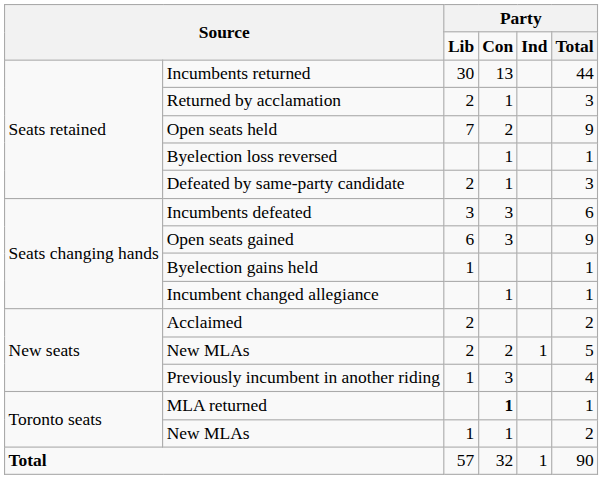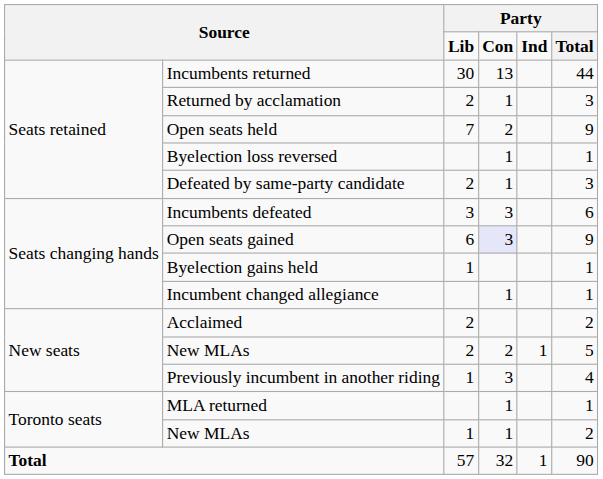Open seats gained | column 4: no background -> lavender background
MLA returned | column 4: bold -> normal
